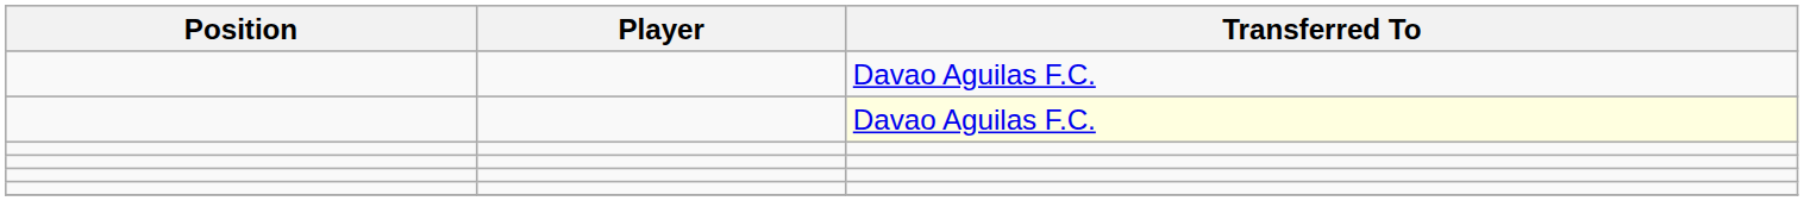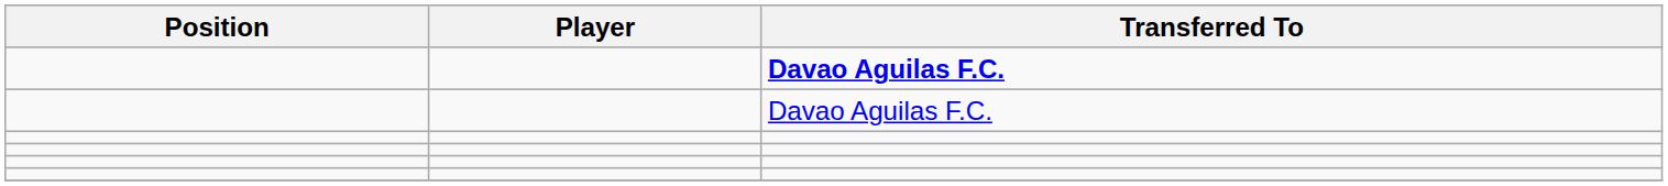row 2 | Transferred To: normal -> bold
row 3 | Transferred To: lightyellow background -> no background
